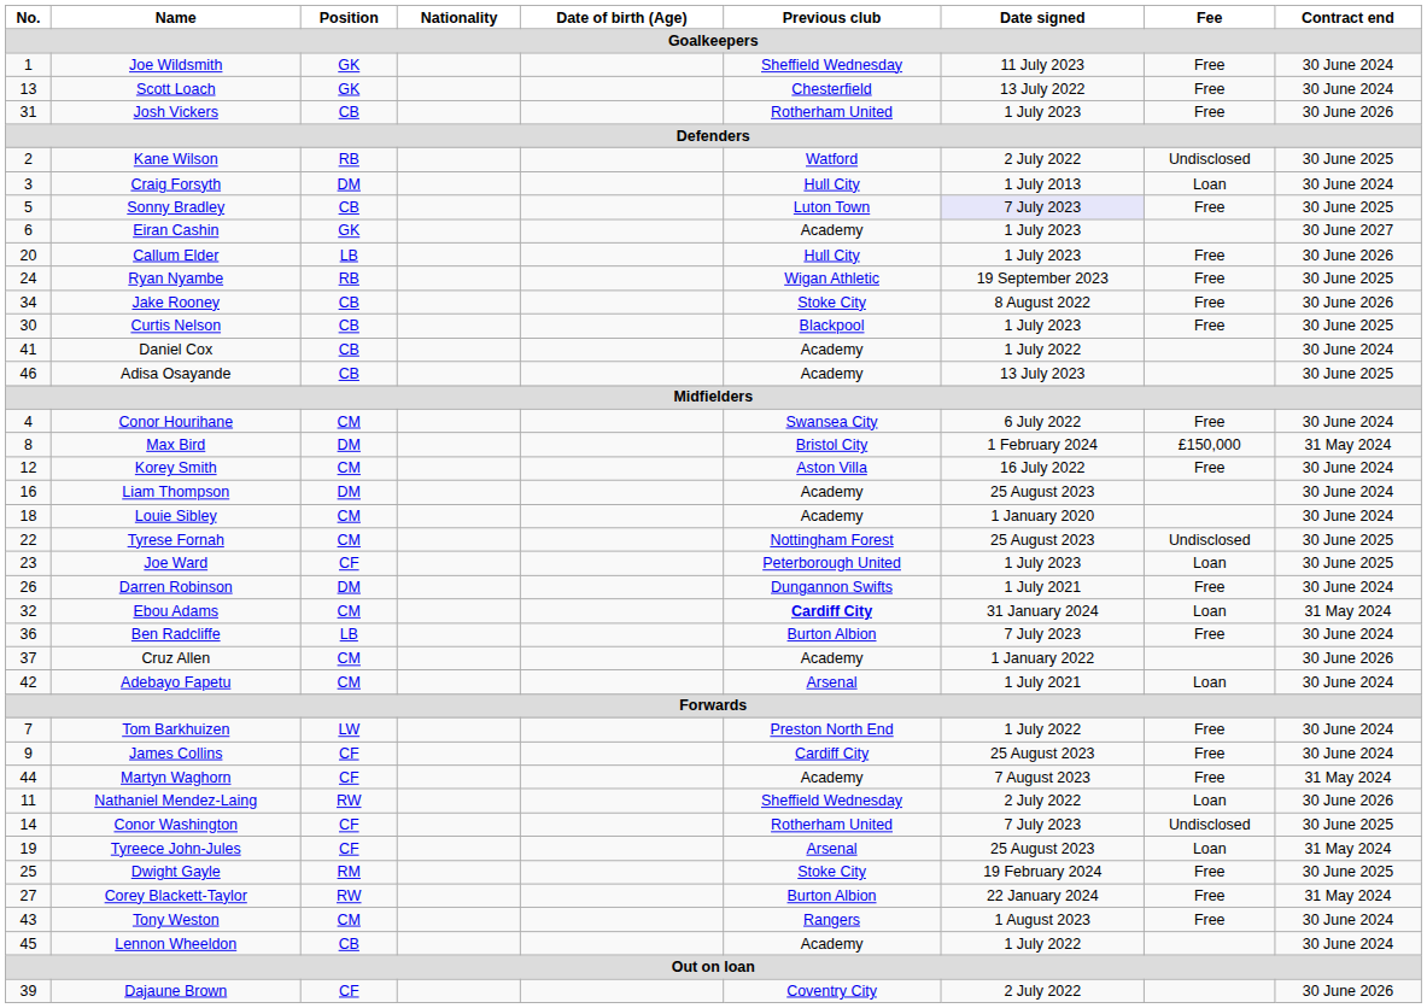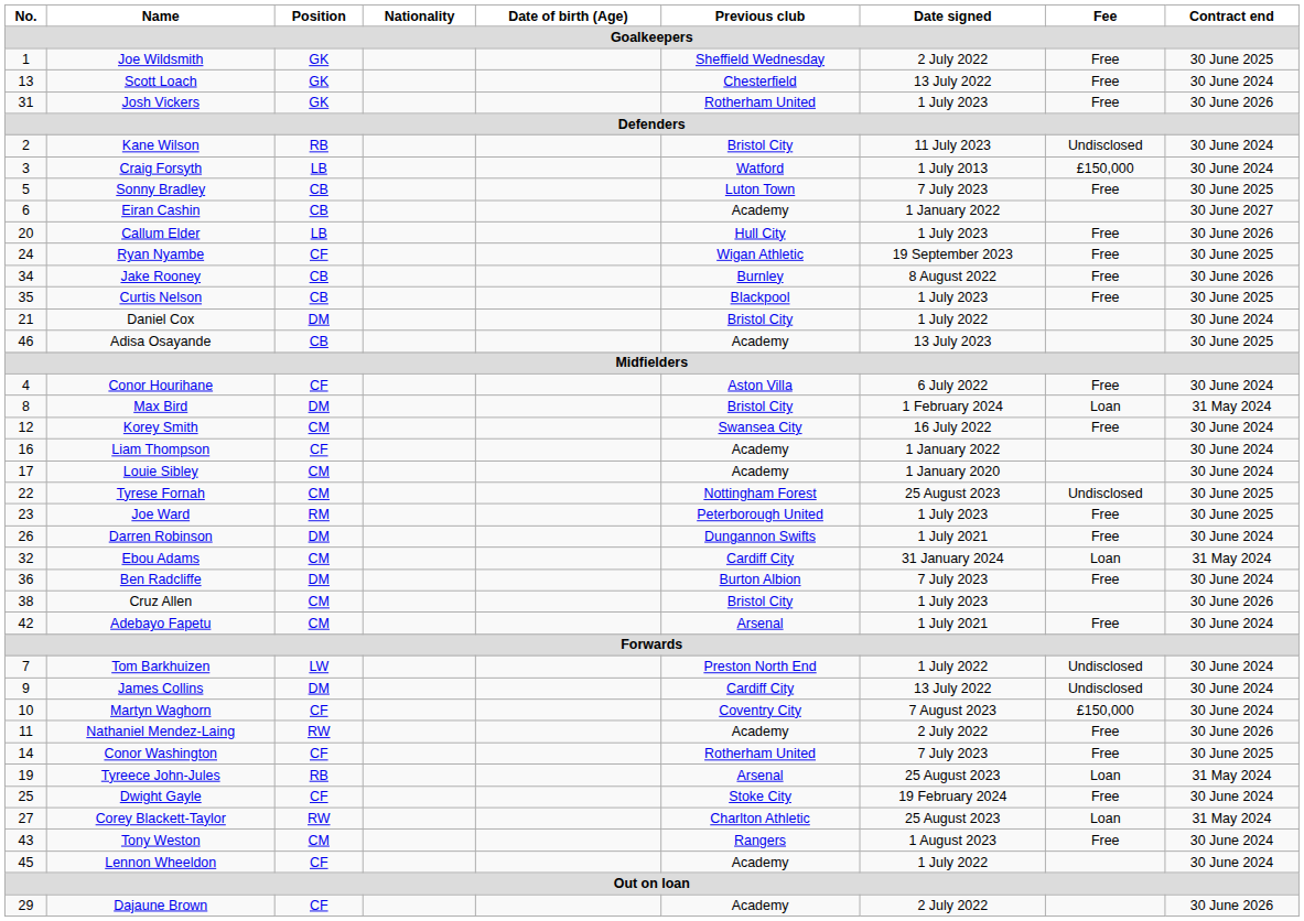Joe Wildsmith | Date signed: 11 July 2023 -> 2 July 2022
Joe Wildsmith | Contract end: 30 June 2024 -> 30 June 2025
Josh Vickers | Position: CB -> GK
Kane Wilson | Previous club: Watford -> Bristol City
Kane Wilson | Date signed: 2 July 2022 -> 11 July 2023
Kane Wilson | Contract end: 30 June 2025 -> 30 June 2024
Craig Forsyth | Position: DM -> LB
Craig Forsyth | Previous club: Hull City -> Watford
Craig Forsyth | Fee: Loan -> £150,000
Sonny Bradley | Date signed: lavender background -> no background
Eiran Cashin | Position: GK -> CB
Eiran Cashin | Date signed: 1 July 2023 -> 1 January 2022
Ryan Nyambe | Position: RB -> CF
Jake Rooney | Previous club: Stoke City -> Burnley
Curtis Nelson | No.: 30 -> 35
Daniel Cox | No.: 41 -> 21
Daniel Cox | Position: CB -> DM
Daniel Cox | Previous club: Academy -> Bristol City
Conor Hourihane | Position: CM -> CF
Conor Hourihane | Previous club: Swansea City -> Aston Villa
Max Bird | Fee: £150,000 -> Loan
Korey Smith | Previous club: Aston Villa -> Swansea City
Liam Thompson | Position: DM -> CF
Liam Thompson | Date signed: 25 August 2023 -> 1 January 2022
Louie Sibley | No.: 18 -> 17
Joe Ward | Position: CF -> RM
Joe Ward | Fee: Loan -> Free
Ebou Adams | Previous club: bold -> normal
Ben Radcliffe | Position: LB -> DM
Cruz Allen | No.: 37 -> 38
Cruz Allen | Previous club: Academy -> Bristol City
Cruz Allen | Date signed: 1 January 2022 -> 1 July 2023
Adebayo Fapetu | Fee: Loan -> Free
Tom Barkhuizen | Fee: Free -> Undisclosed
James Collins | Position: CF -> DM
James Collins | Date signed: 25 August 2023 -> 13 July 2022
James Collins | Fee: Free -> Undisclosed
Martyn Waghorn | No.: 44 -> 10
Martyn Waghorn | Previous club: Academy -> Coventry City
Martyn Waghorn | Fee: Free -> £150,000
Martyn Waghorn | Contract end: 31 May 2024 -> 30 June 2024
Nathaniel Mendez-Laing | Previous club: Sheffield Wednesday -> Academy
Nathaniel Mendez-Laing | Fee: Loan -> Free
Conor Washington | Fee: Undisclosed -> Free
Tyreece John-Jules | Position: CF -> RB
Dwight Gayle | Position: RM -> CF
Dwight Gayle | Contract end: 30 June 2025 -> 30 June 2024
Corey Blackett-Taylor | Previous club: Burton Albion -> Charlton Athletic
Corey Blackett-Taylor | Date signed: 22 January 2024 -> 25 August 2023
Corey Blackett-Taylor | Fee: Free -> Loan
Lennon Wheeldon | Position: CB -> CF
Dajaune Brown | No.: 39 -> 29
Dajaune Brown | Previous club: Coventry City -> Academy
